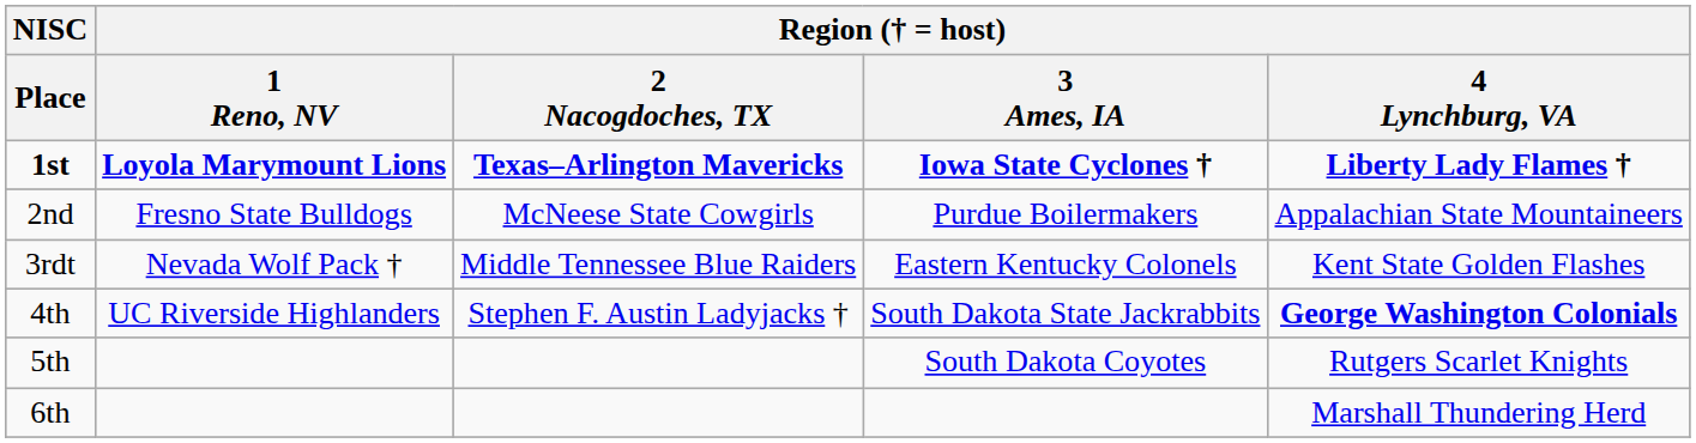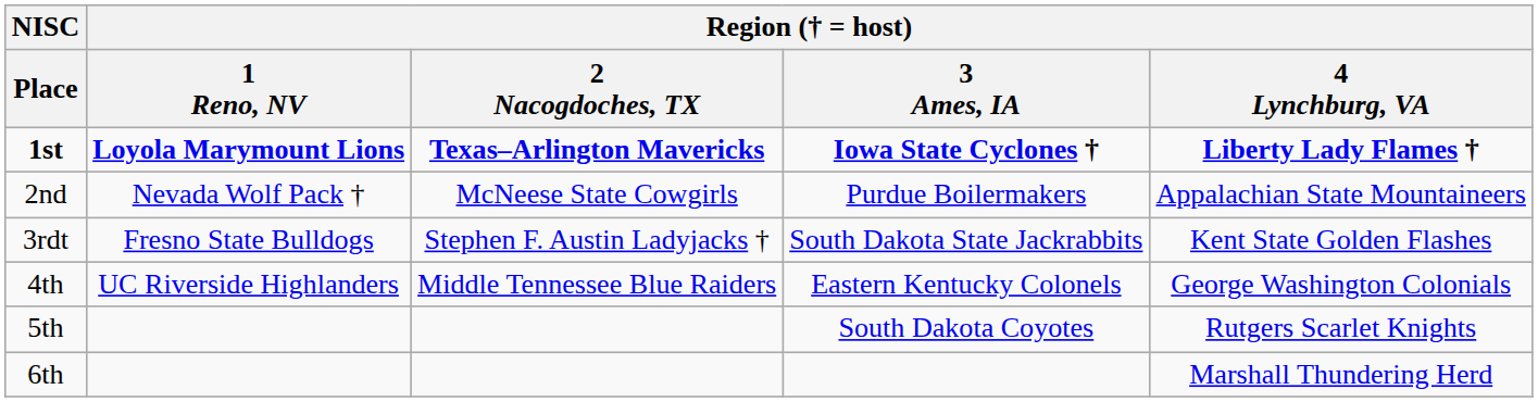2nd | Region († = host) / 1 Reno, NV: Fresno State Bulldogs -> Nevada Wolf Pack †
3rdt | Region († = host) / 1 Reno, NV: Nevada Wolf Pack † -> Fresno State Bulldogs
3rdt | Region († = host) / 2 Nacogdoches, TX: Middle Tennessee Blue Raiders -> Stephen F. Austin Ladyjacks †
3rdt | Region († = host) / 3 Ames, IA: Eastern Kentucky Colonels -> South Dakota State Jackrabbits
4th | Region († = host) / 2 Nacogdoches, TX: Stephen F. Austin Ladyjacks † -> Middle Tennessee Blue Raiders
4th | Region († = host) / 3 Ames, IA: South Dakota State Jackrabbits -> Eastern Kentucky Colonels
4th | Region († = host) / 4 Lynchburg, VA: bold -> normal
